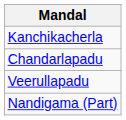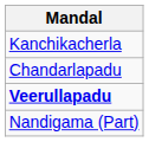row 4 | column 1: normal -> bold
